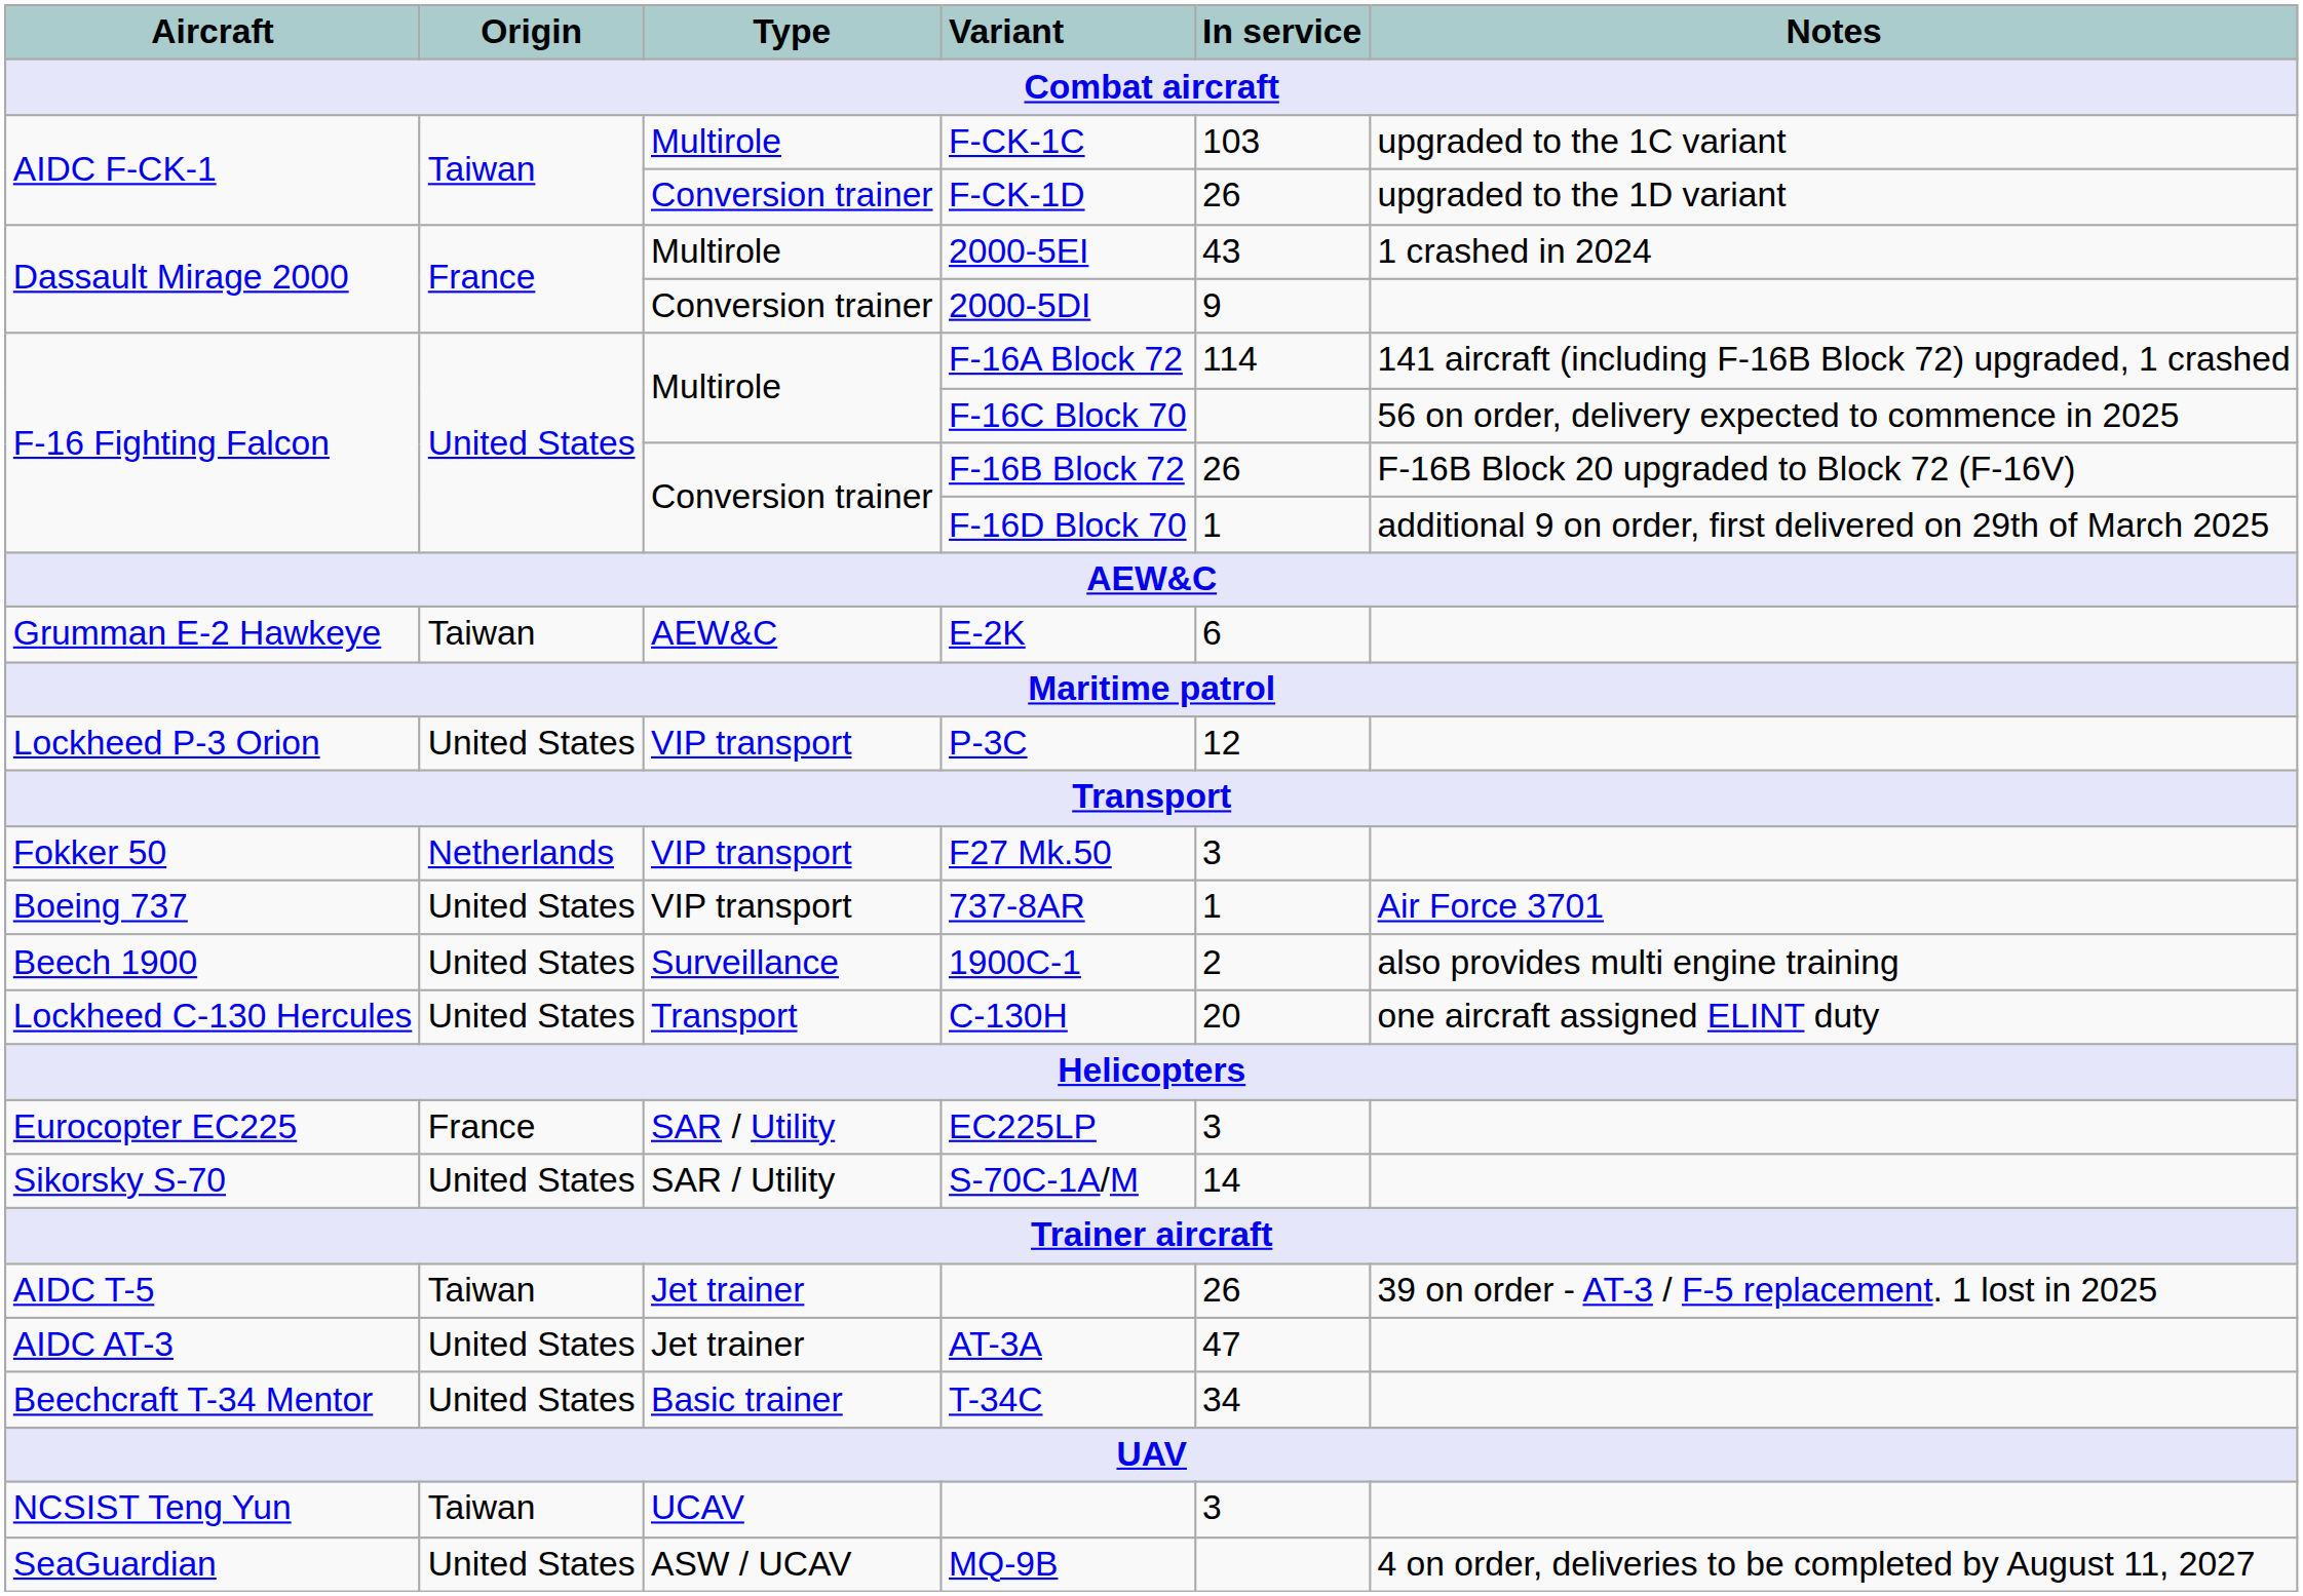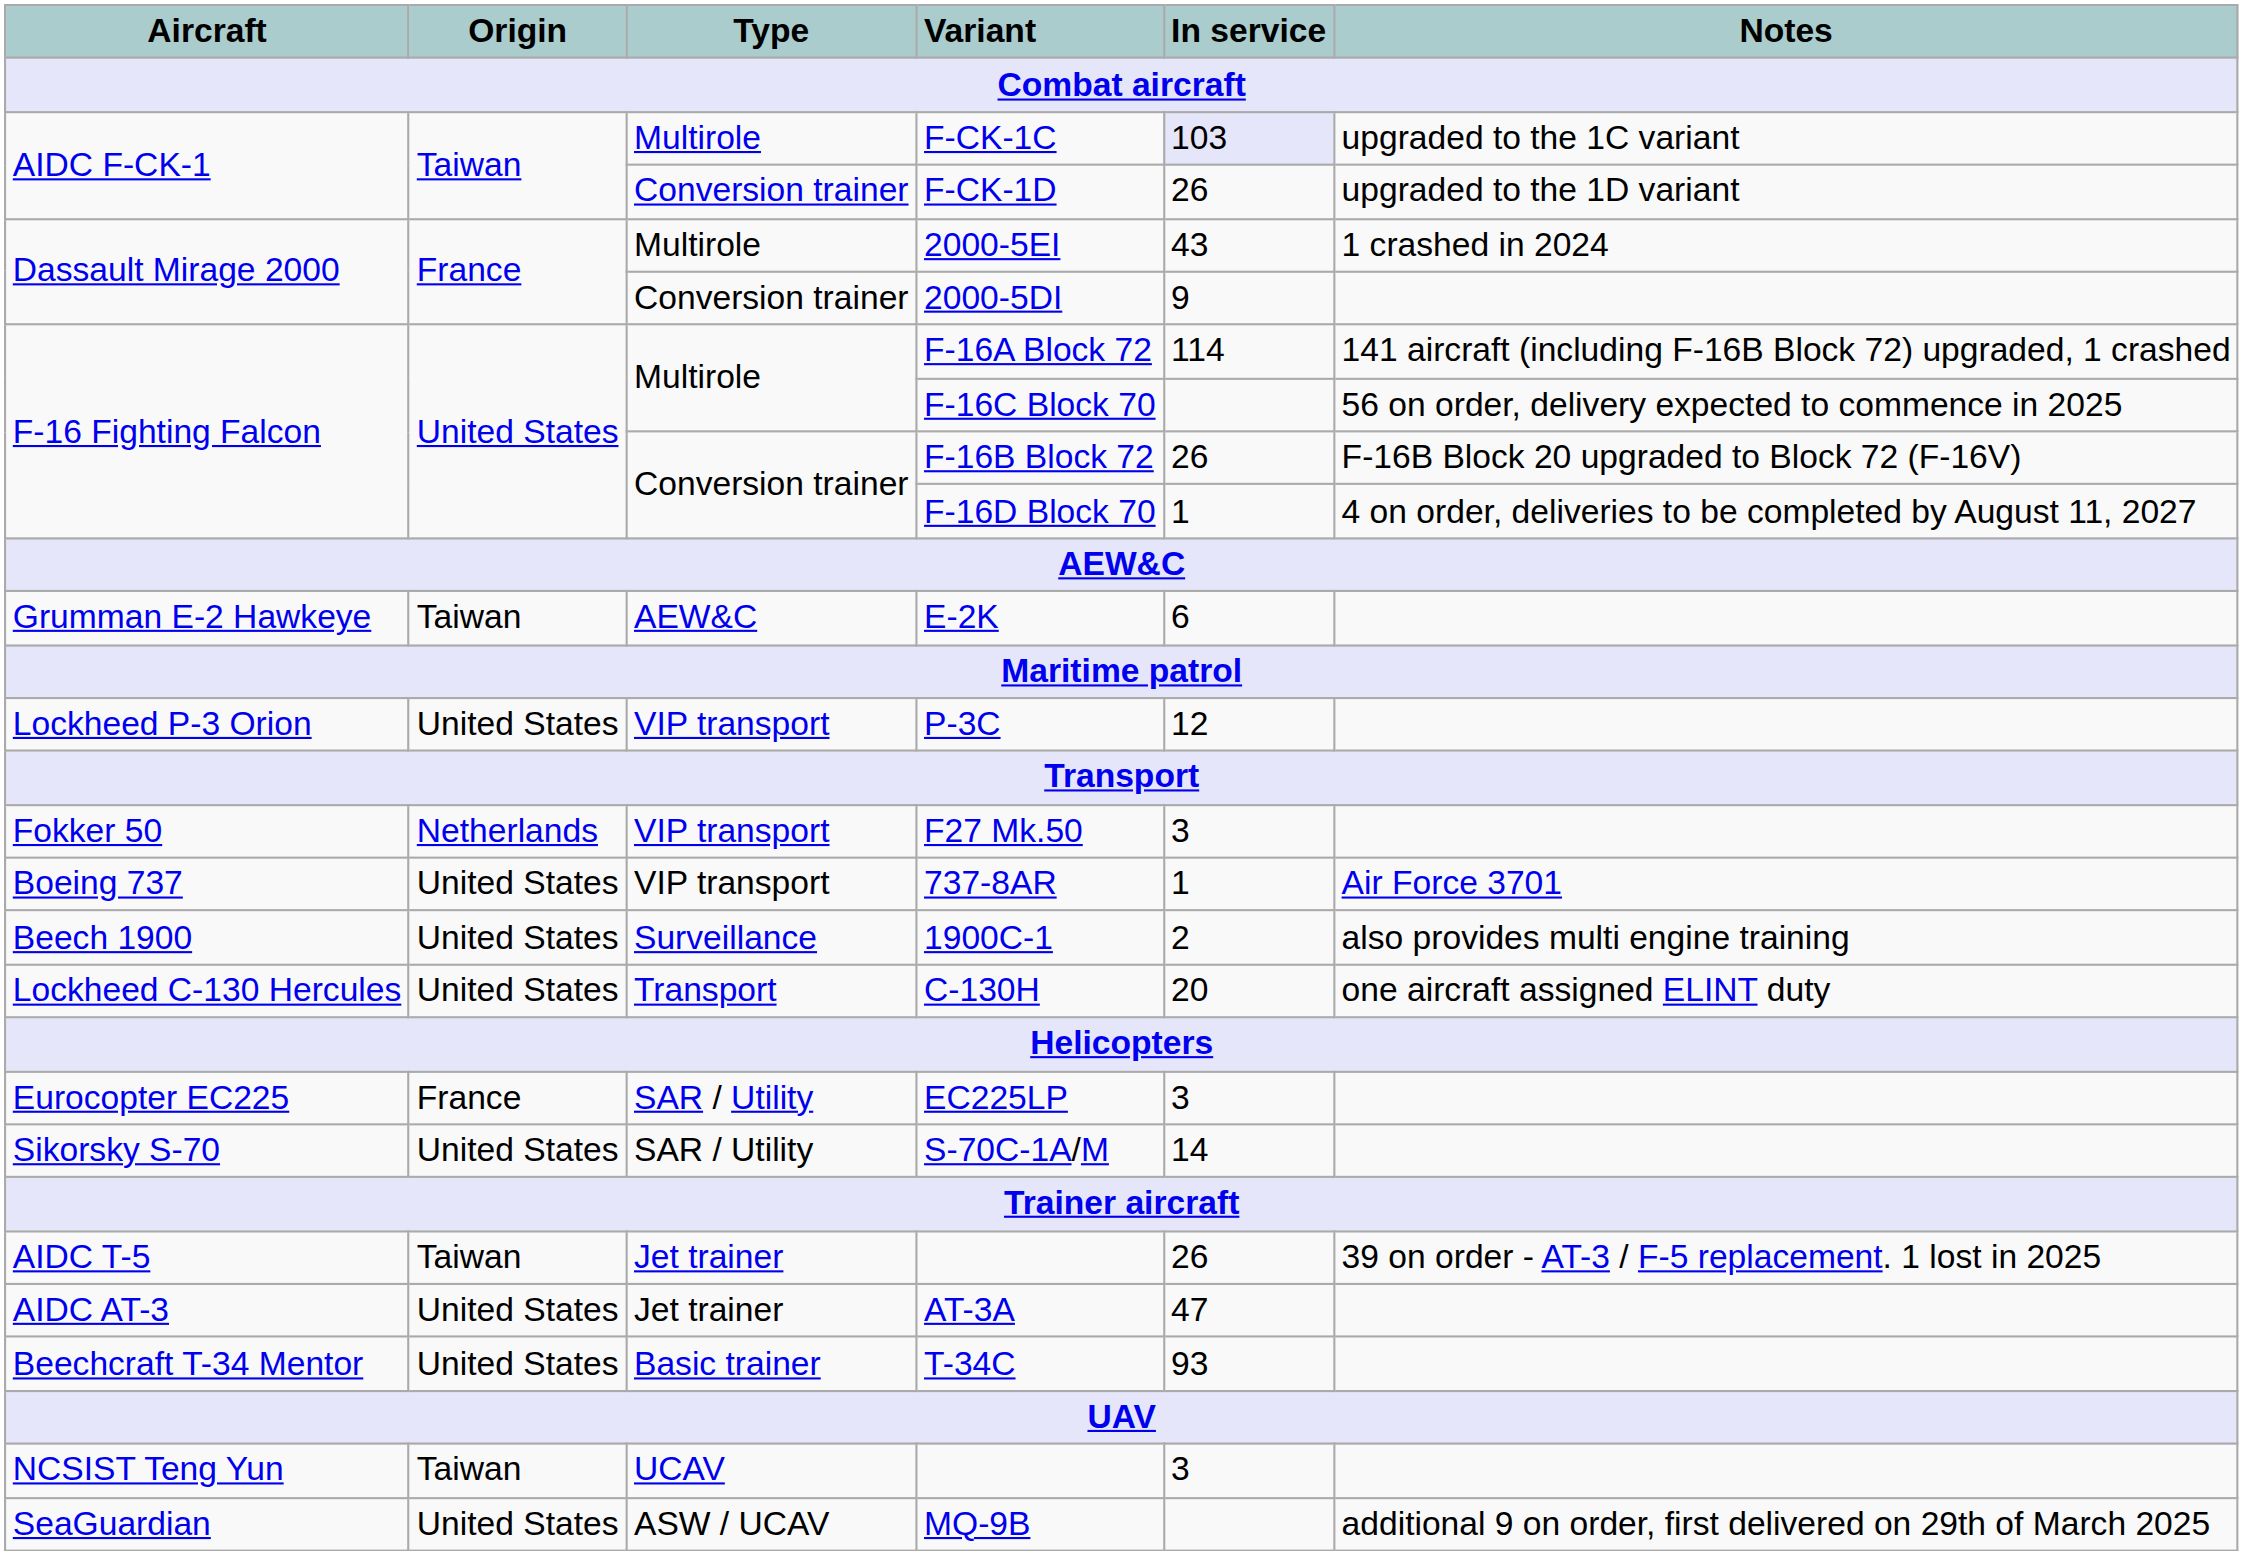F-CK-1C | In service: no background -> lavender background
F-16D Block 70 | Notes: additional 9 on order, first delivered on 29th of March 2025 -> 4 on order, deliveries to be completed by August 11, 2027
T-34C | In service: 34 -> 93
MQ-9B | Notes: 4 on order, deliveries to be completed by August 11, 2027 -> additional 9 on order, first delivered on 29th of March 2025
